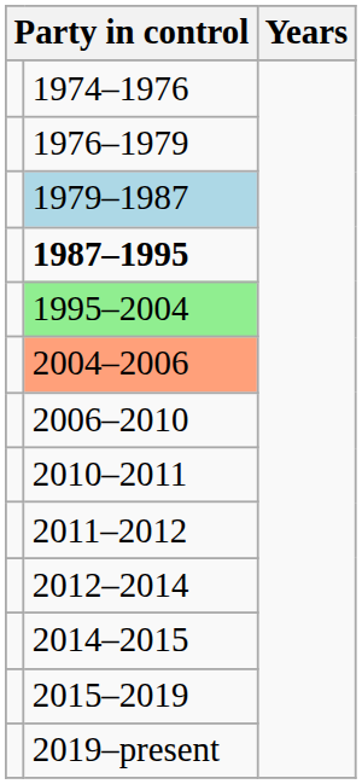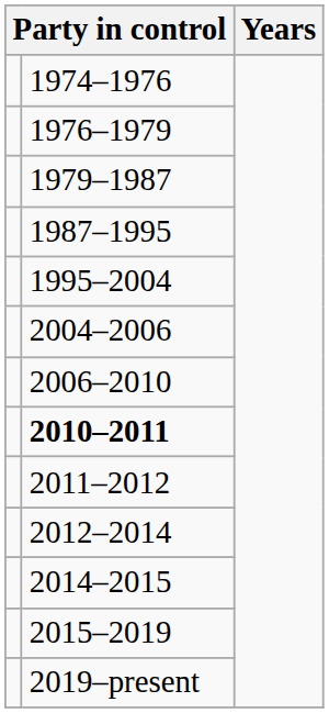1979–1987 | column 2: lightblue background -> no background
1987–1995 | column 2: bold -> normal
1995–2004 | column 2: lightgreen background -> no background
2004–2006 | column 2: lightsalmon background -> no background
2010–2011 | column 2: normal -> bold
